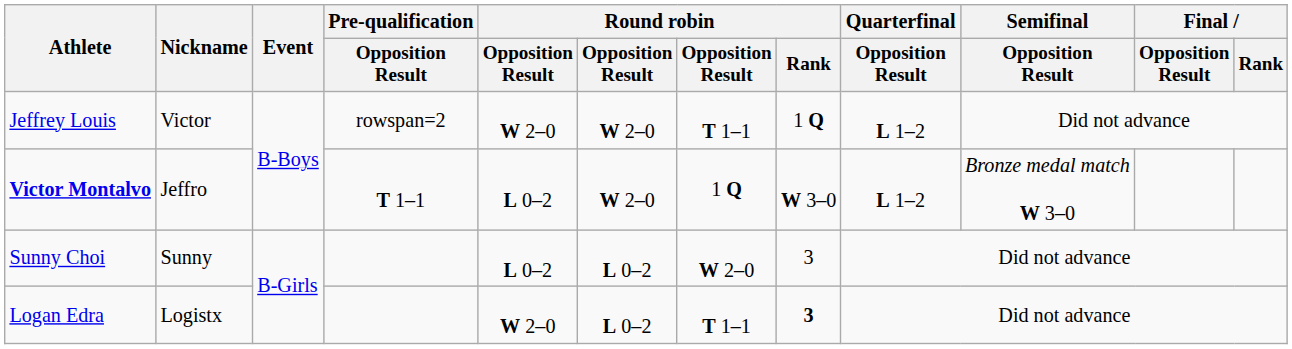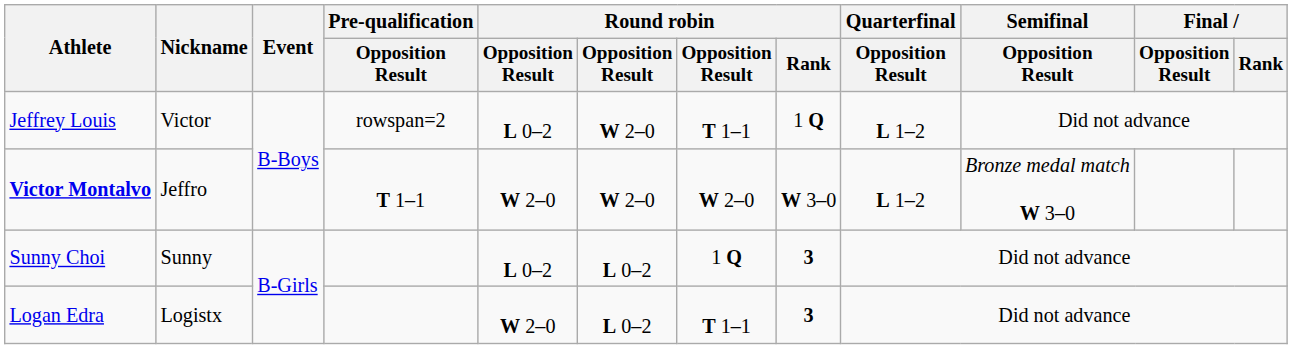Jeffrey Louis | column 5: W 2–0 -> L 0–2
Victor Montalvo | column 5: L 0–2 -> W 2–0
Victor Montalvo | column 7: 1 Q -> W 2–0
Sunny Choi | column 7: W 2–0 -> 1 Q
Sunny Choi | Round robin / Rank: normal -> bold
